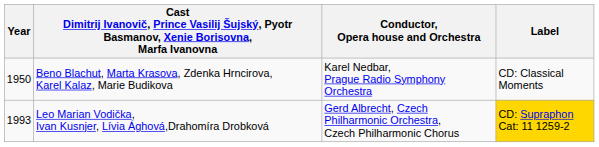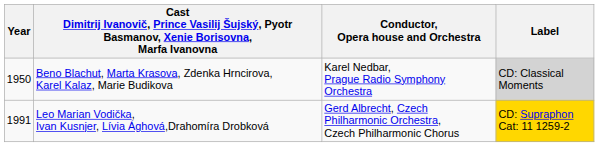row 2 | Label: no background -> lightgrey background
row 3 | Year: 1993 -> 1991
